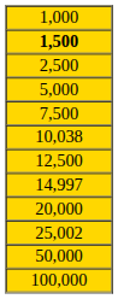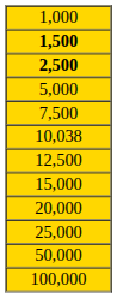row 3 | column 1: normal -> bold
row 8 | column 1: 14,997 -> 15,000
row 10 | column 1: 25,002 -> 25,000
